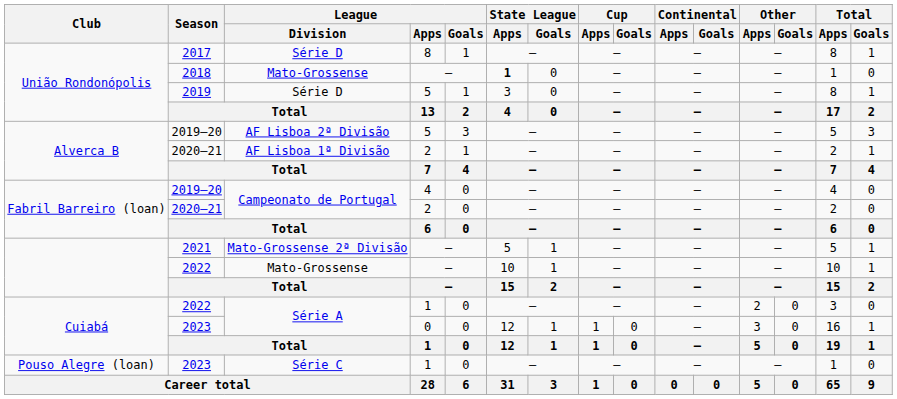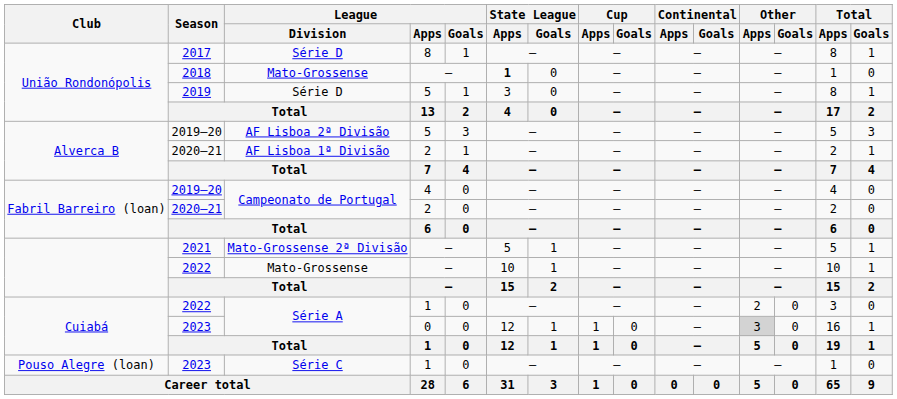2023 / Série A | Other / Apps: no background -> lightgrey background
